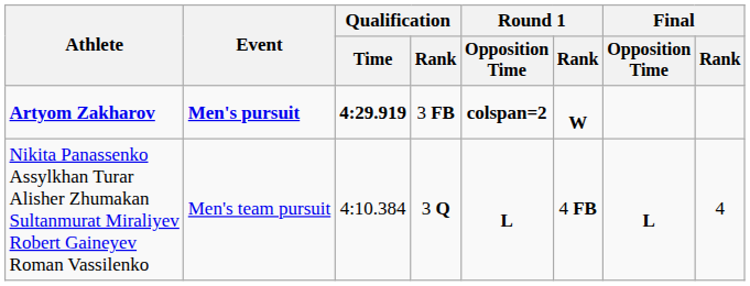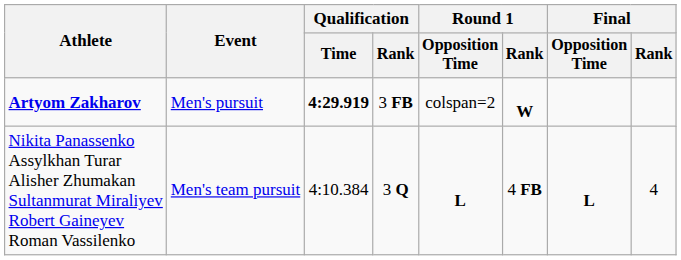Artyom Zakharov | Event: bold -> normal
Artyom Zakharov | Round 1 / Opposition Time: bold -> normal
